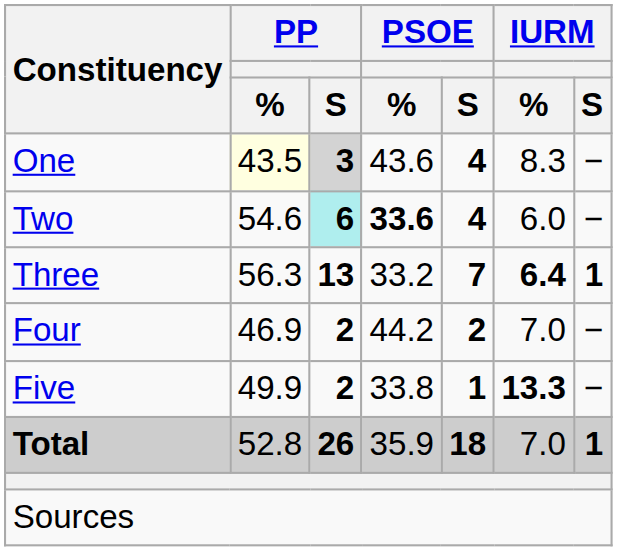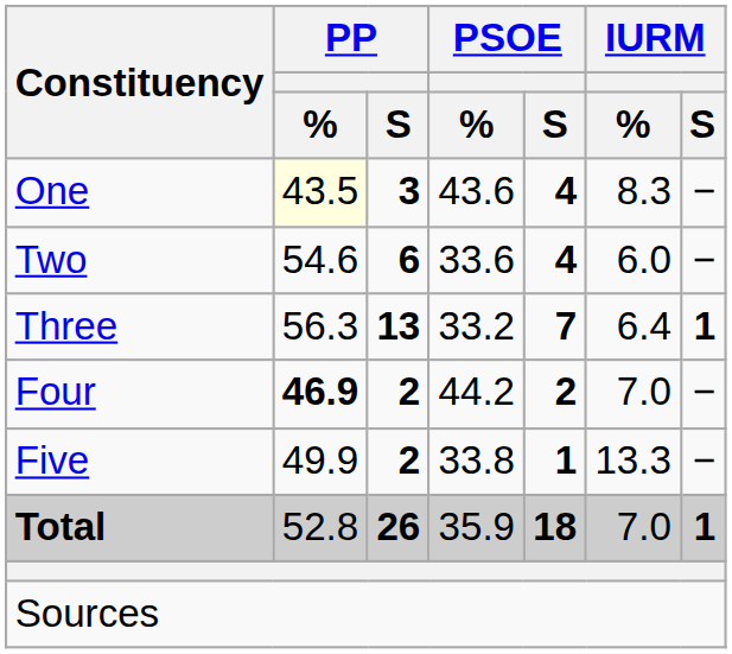One | PP / S: lightgrey background -> no background
Two | PP / S: paleturquoise background -> no background
Two | PSOE / %: bold -> normal
Three | IURM / %: bold -> normal
Four | PP / %: normal -> bold
Five | IURM / %: bold -> normal
